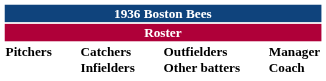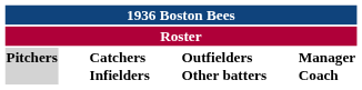Pitchers | column 1: no background -> lightgrey background
